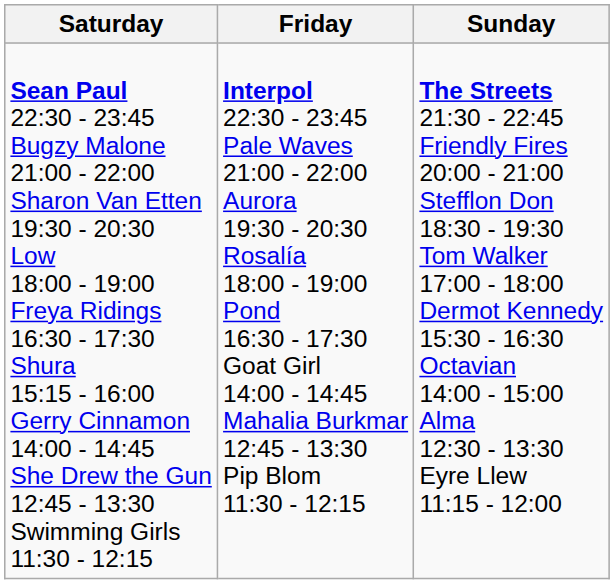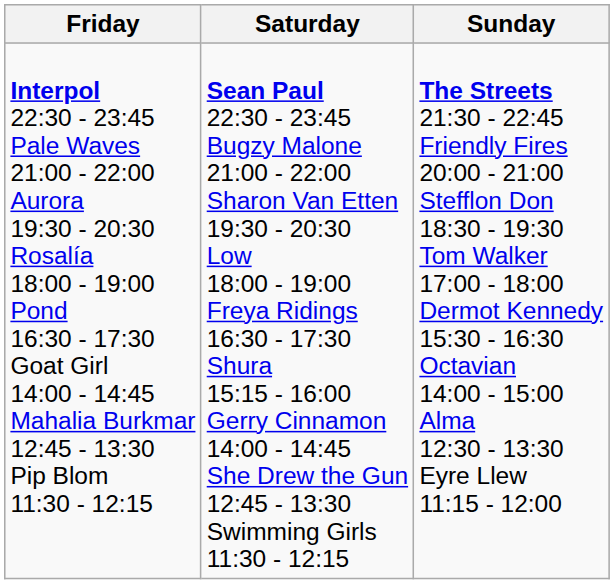columns swapped: Friday <-> Saturday
